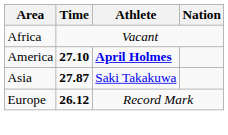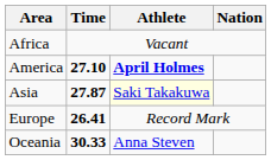Asia | Athlete: no background -> lightyellow background
Europe | Time: 26.12 -> 26.41
+ row: Oceania | 30.33 | Anna Steven
